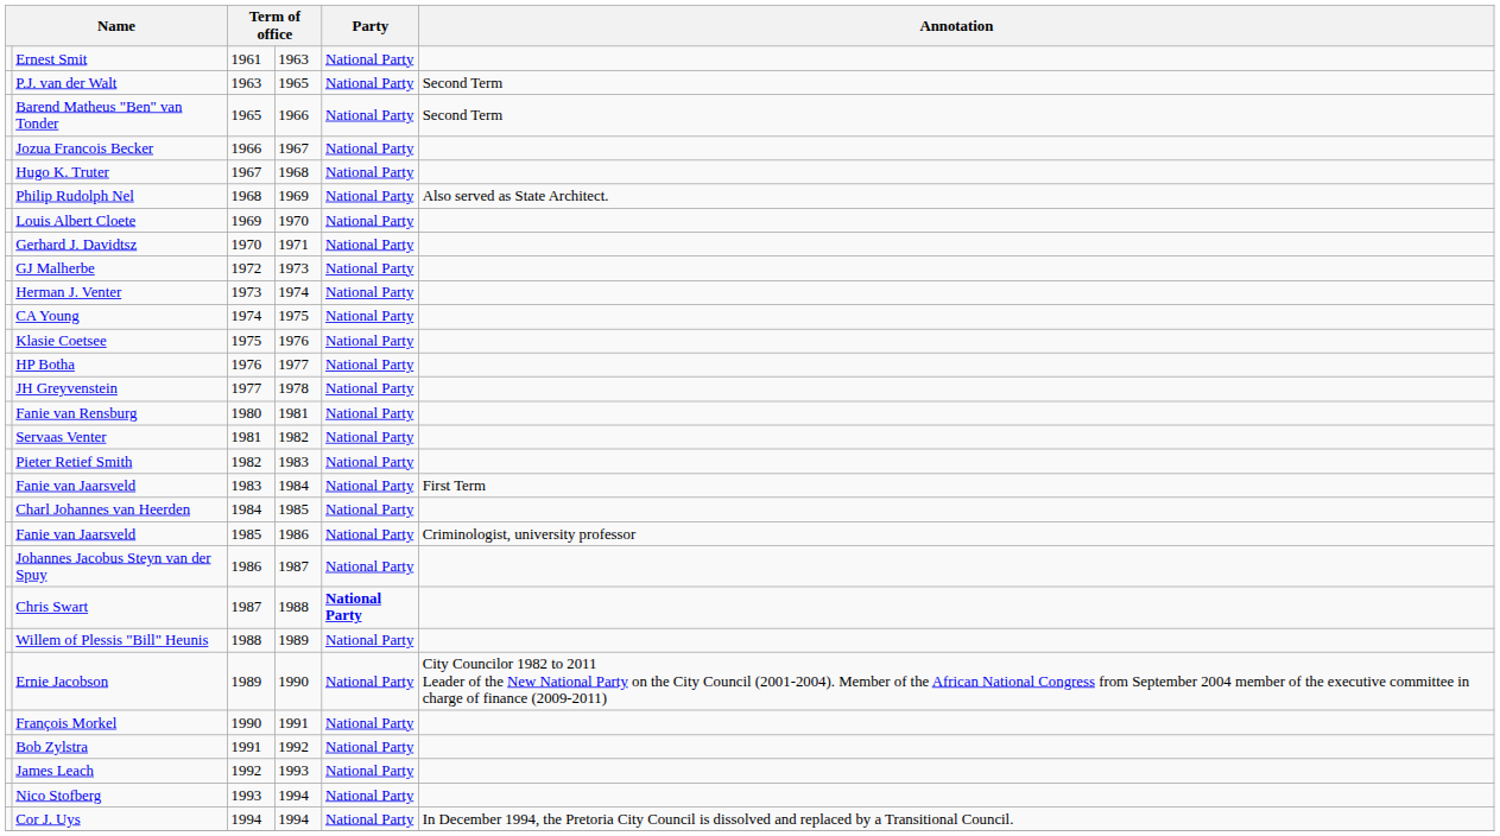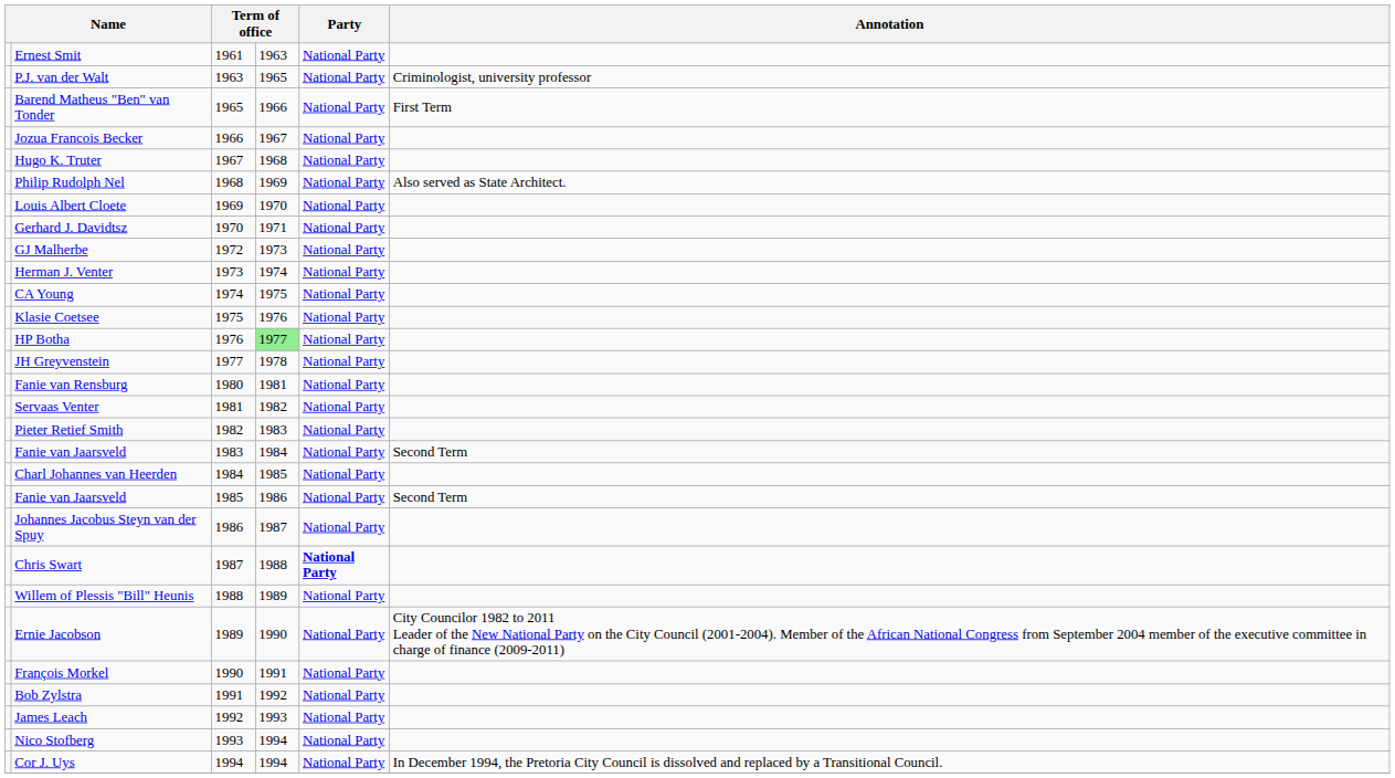P.J. van der Walt | Annotation: Second Term -> Criminologist, university professor
Barend Matheus "Ben" van Tonder | Annotation: Second Term -> First Term
HP Botha | column 4: no background -> lightgreen background
Fanie van Jaarsveld / 1983 | Annotation: First Term -> Second Term
Fanie van Jaarsveld / 1985 | Annotation: Criminologist, university professor -> Second Term
